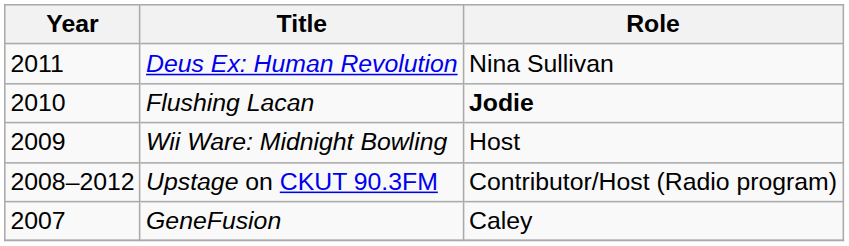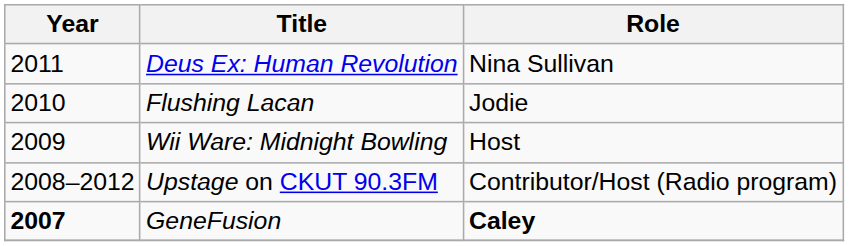Flushing Lacan | Role: bold -> normal
GeneFusion | Year: normal -> bold
GeneFusion | Role: normal -> bold
